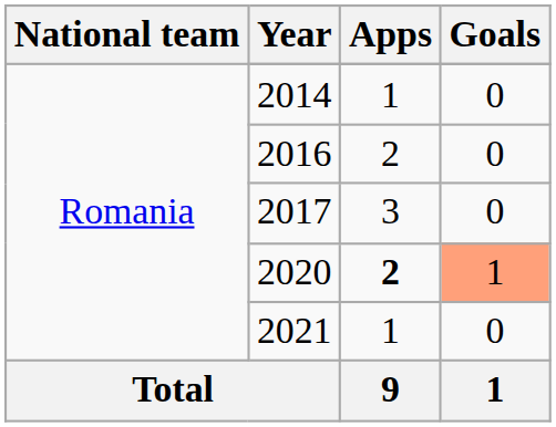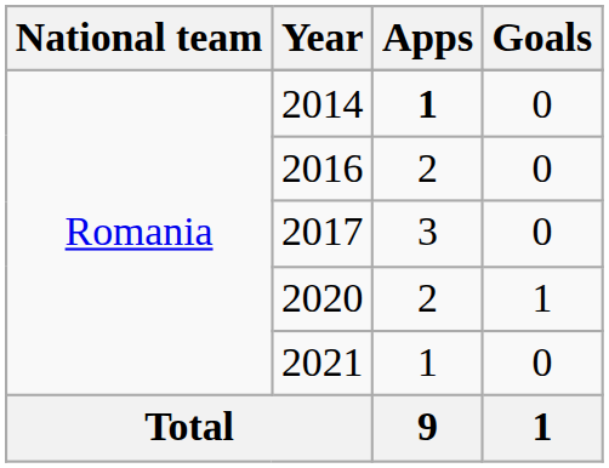2014 | Apps: normal -> bold
2020 | Apps: bold -> normal
2020 | Goals: lightsalmon background -> no background
